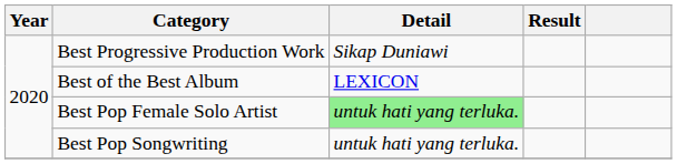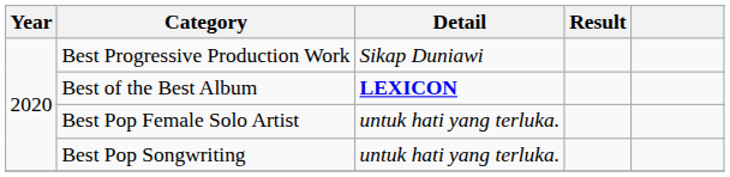Best of the Best Album | Detail: normal -> bold
Best Pop Female Solo Artist | Detail: lightgreen background -> no background
